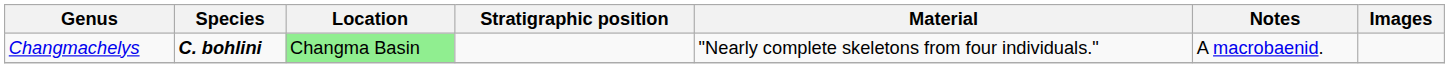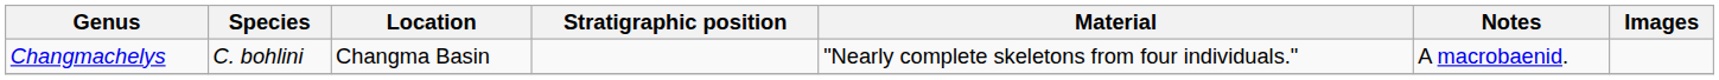Changmachelys | Species: bold -> normal
Changmachelys | Location: lightgreen background -> no background
